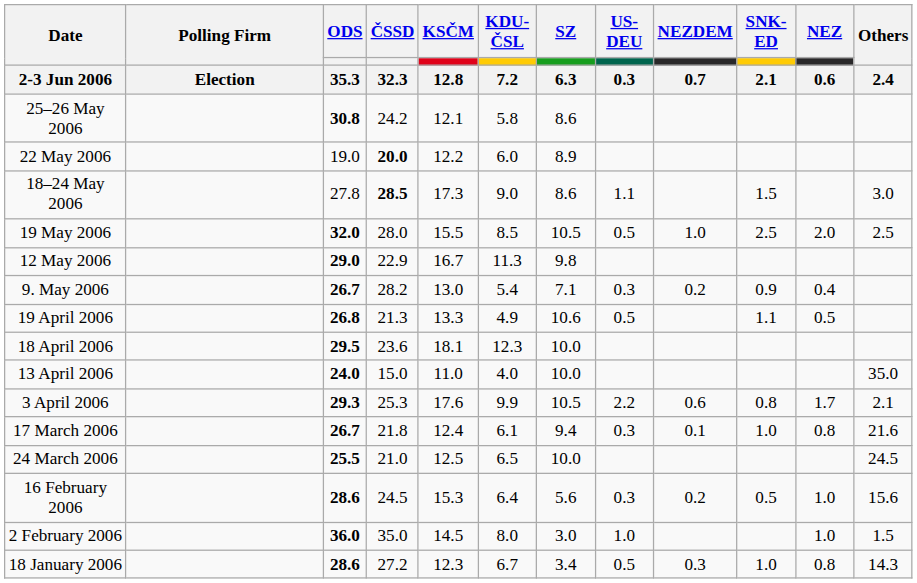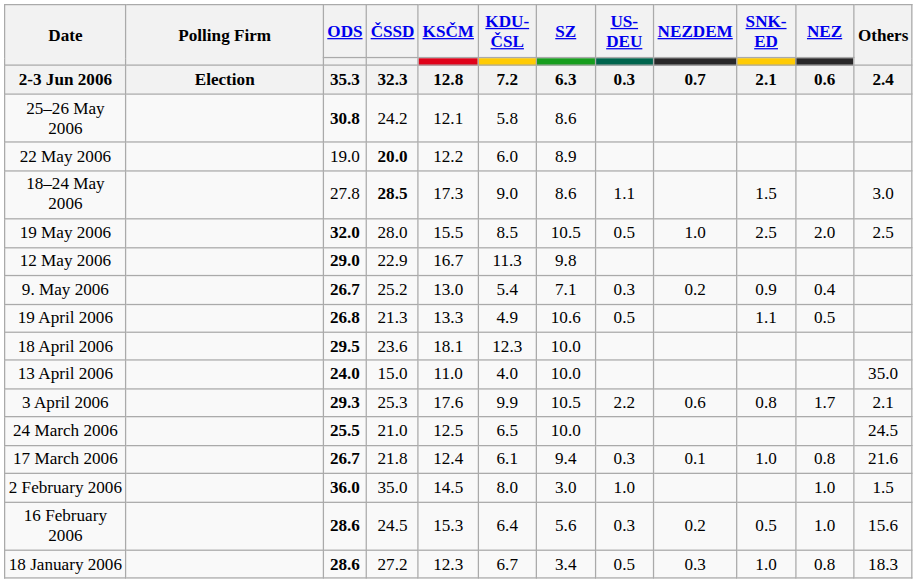9. May 2006 | ČSSD / 32.3: 28.2 -> 25.2
rows swapped: 24 March 2006 <-> 17 March 2006
rows swapped: 16 February 2006 <-> 2 February 2006
18 January 2006 | Others / 2.4: 14.3 -> 18.3
